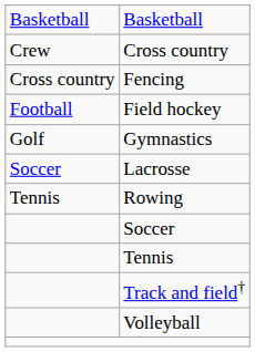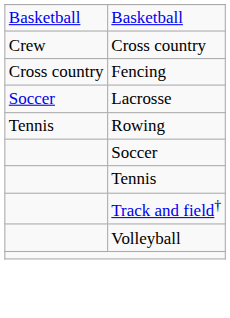- row: Football | Field hockey
- row: Golf | Gymnastics
